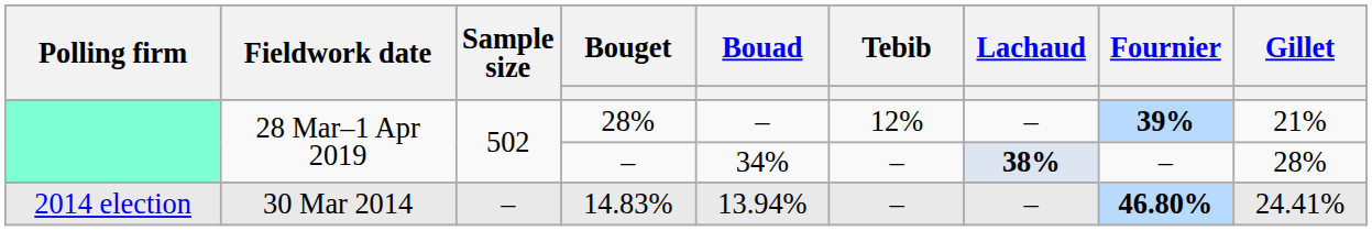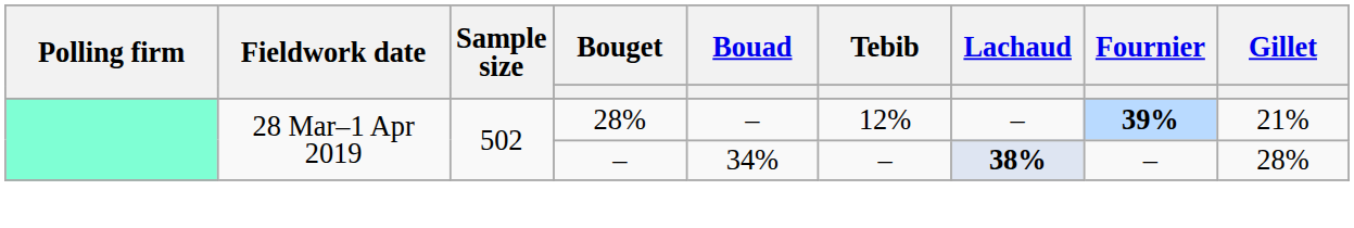- row: 2014 election | 30 Mar 2014 | – | 14.83% | 13.94% | – | – | 46.80% | 24.41%
